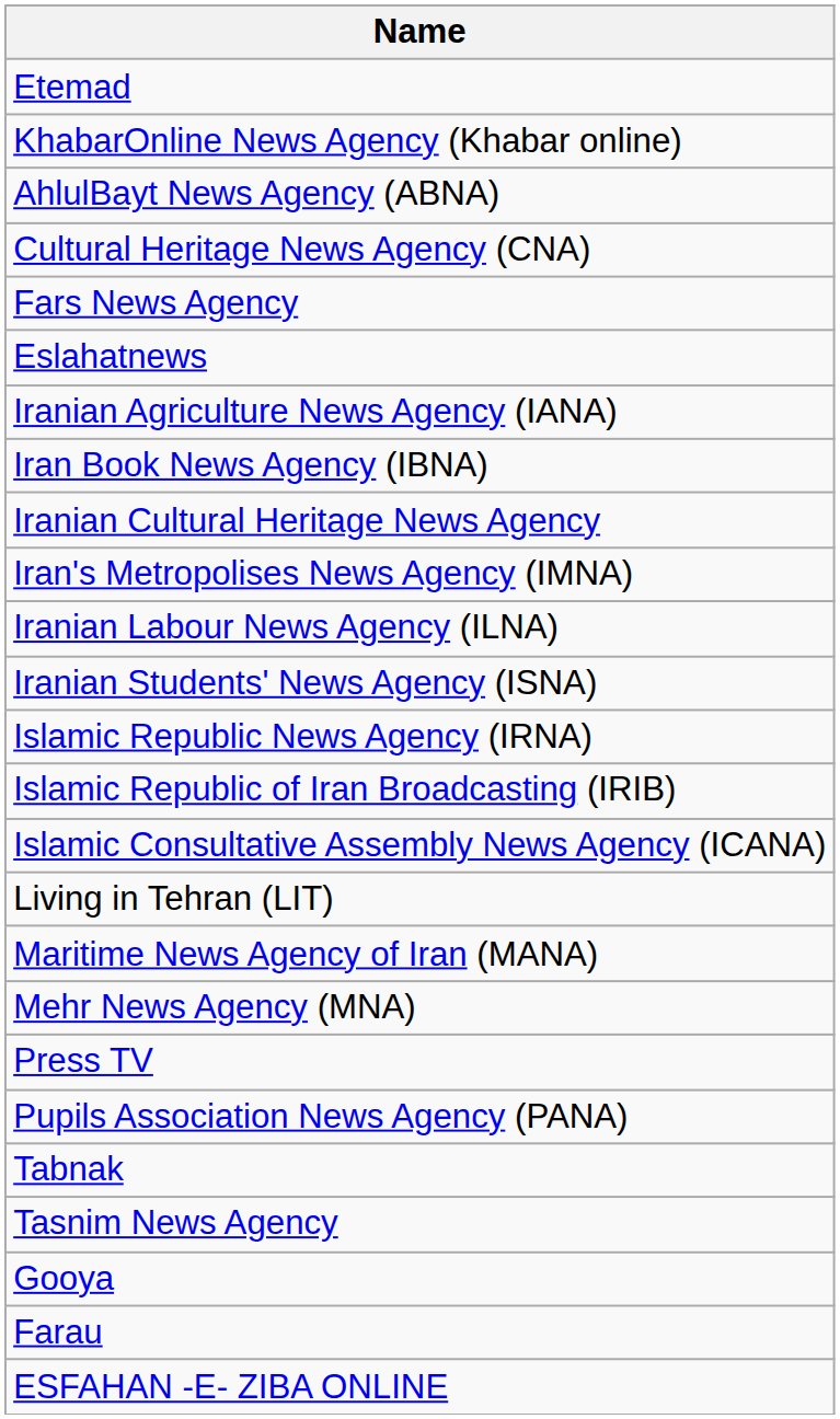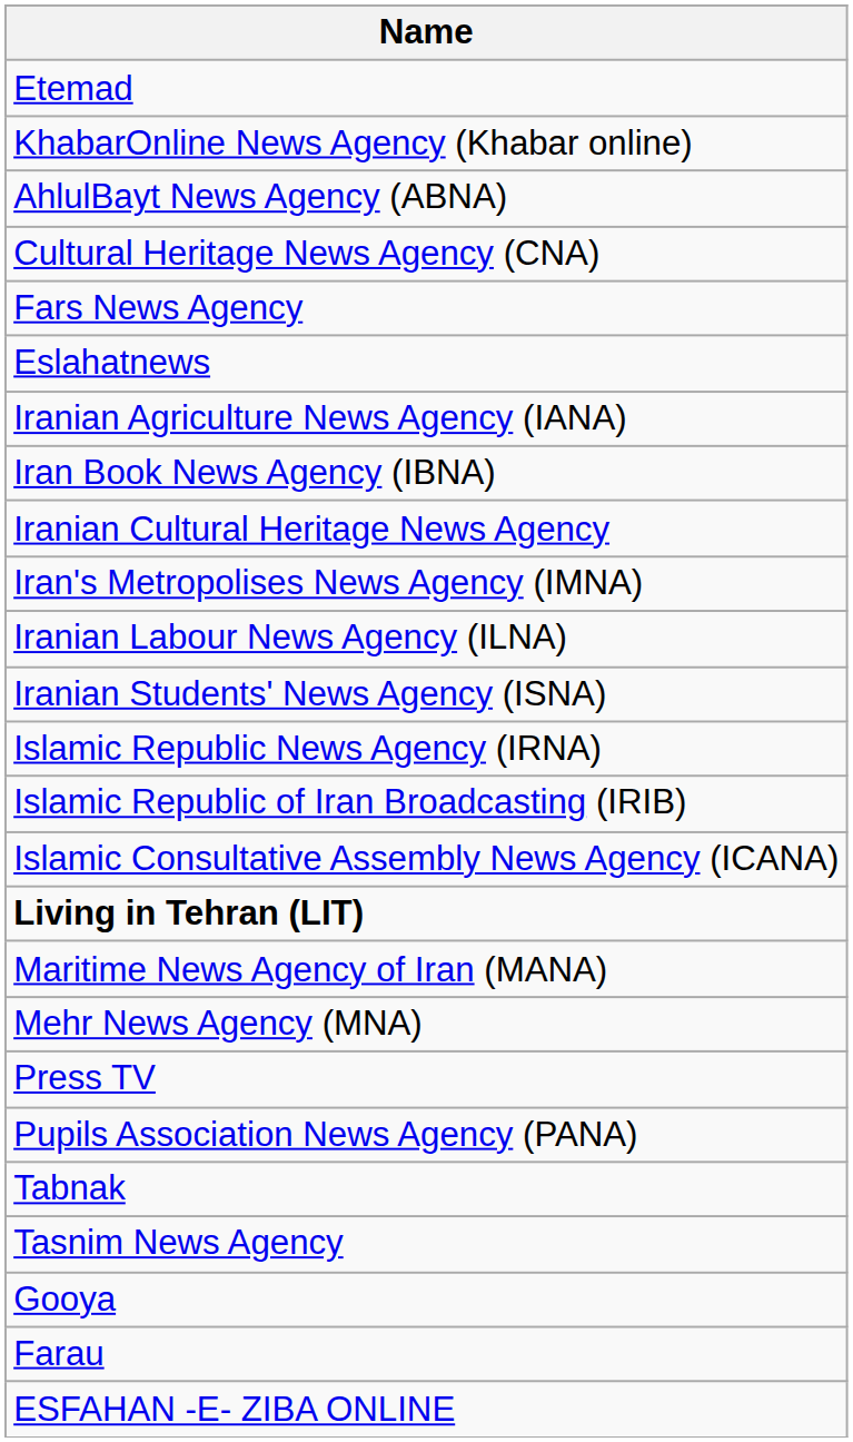row 17 | column 1: normal -> bold
